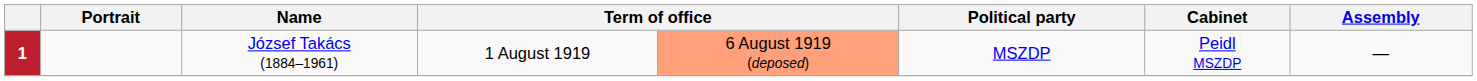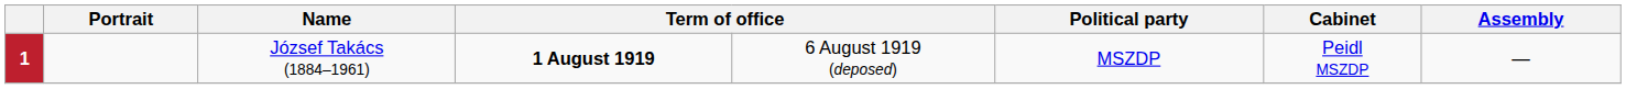1 | column 4: normal -> bold
1 | column 5: lightsalmon background -> no background
